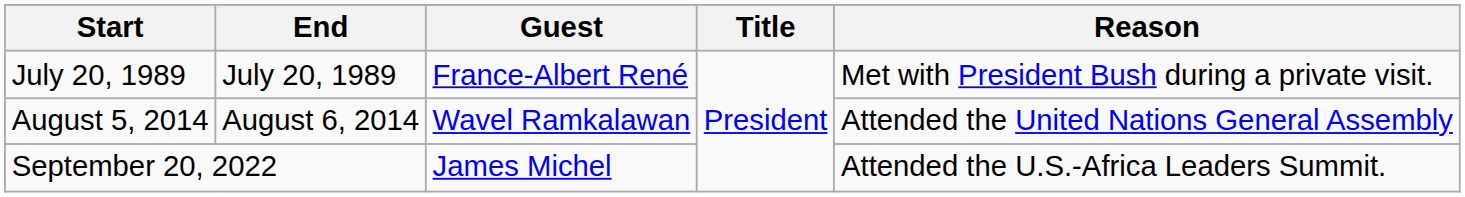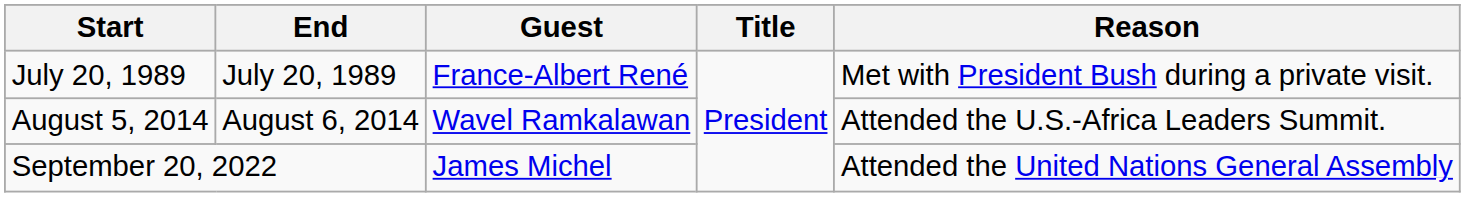August 5, 2014 | Reason: Attended the United Nations General Assembly -> Attended the U.S.-Africa Leaders Summit.
September 20, 2022 | Reason: Attended the U.S.-Africa Leaders Summit. -> Attended the United Nations General Assembly
